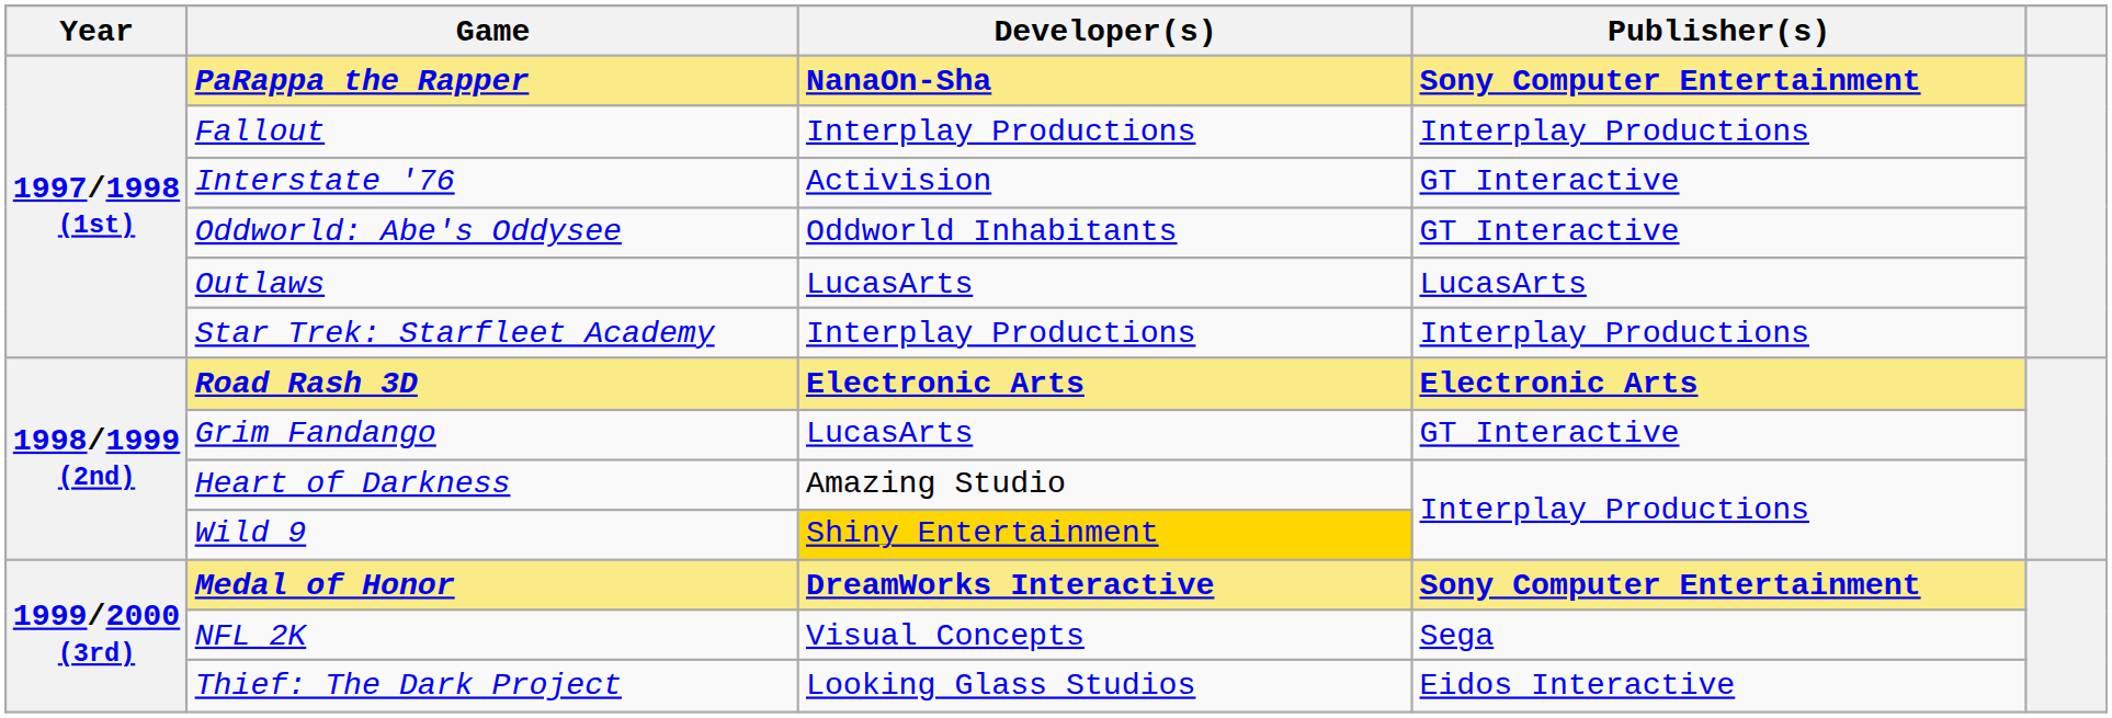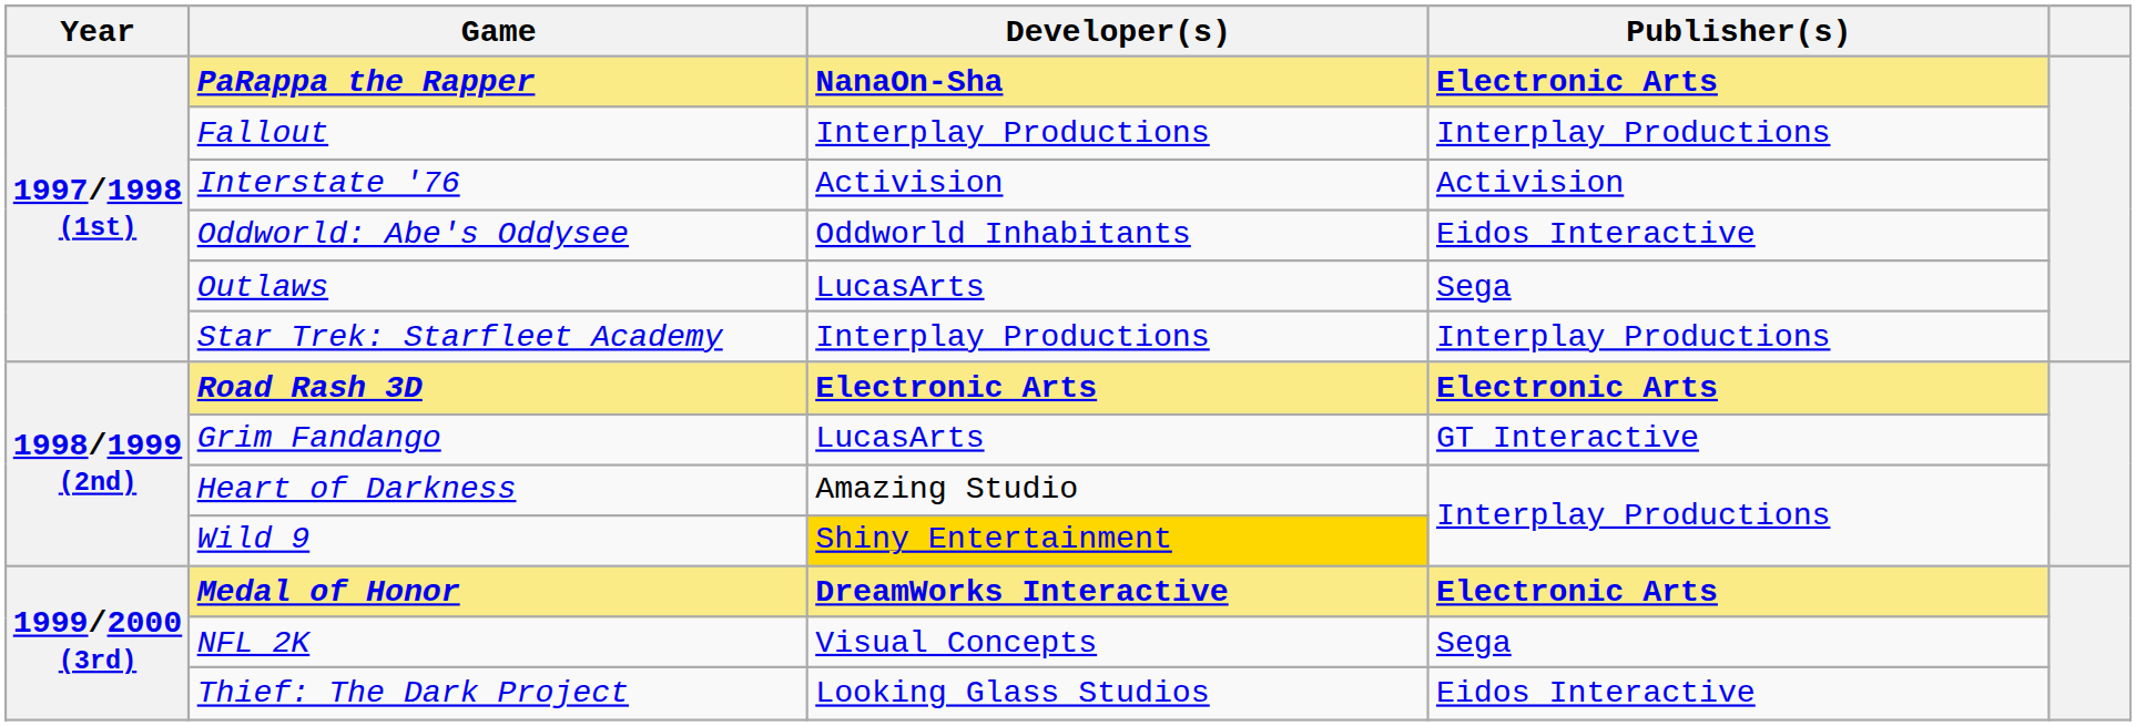PaRappa the Rapper | Publisher(s): Sony Computer Entertainment -> Electronic Arts
Interstate '76 | Publisher(s): GT Interactive -> Activision
Oddworld: Abe's Oddysee | Publisher(s): GT Interactive -> Eidos Interactive
Outlaws | Publisher(s): LucasArts -> Sega
Medal of Honor | Publisher(s): Sony Computer Entertainment -> Electronic Arts
